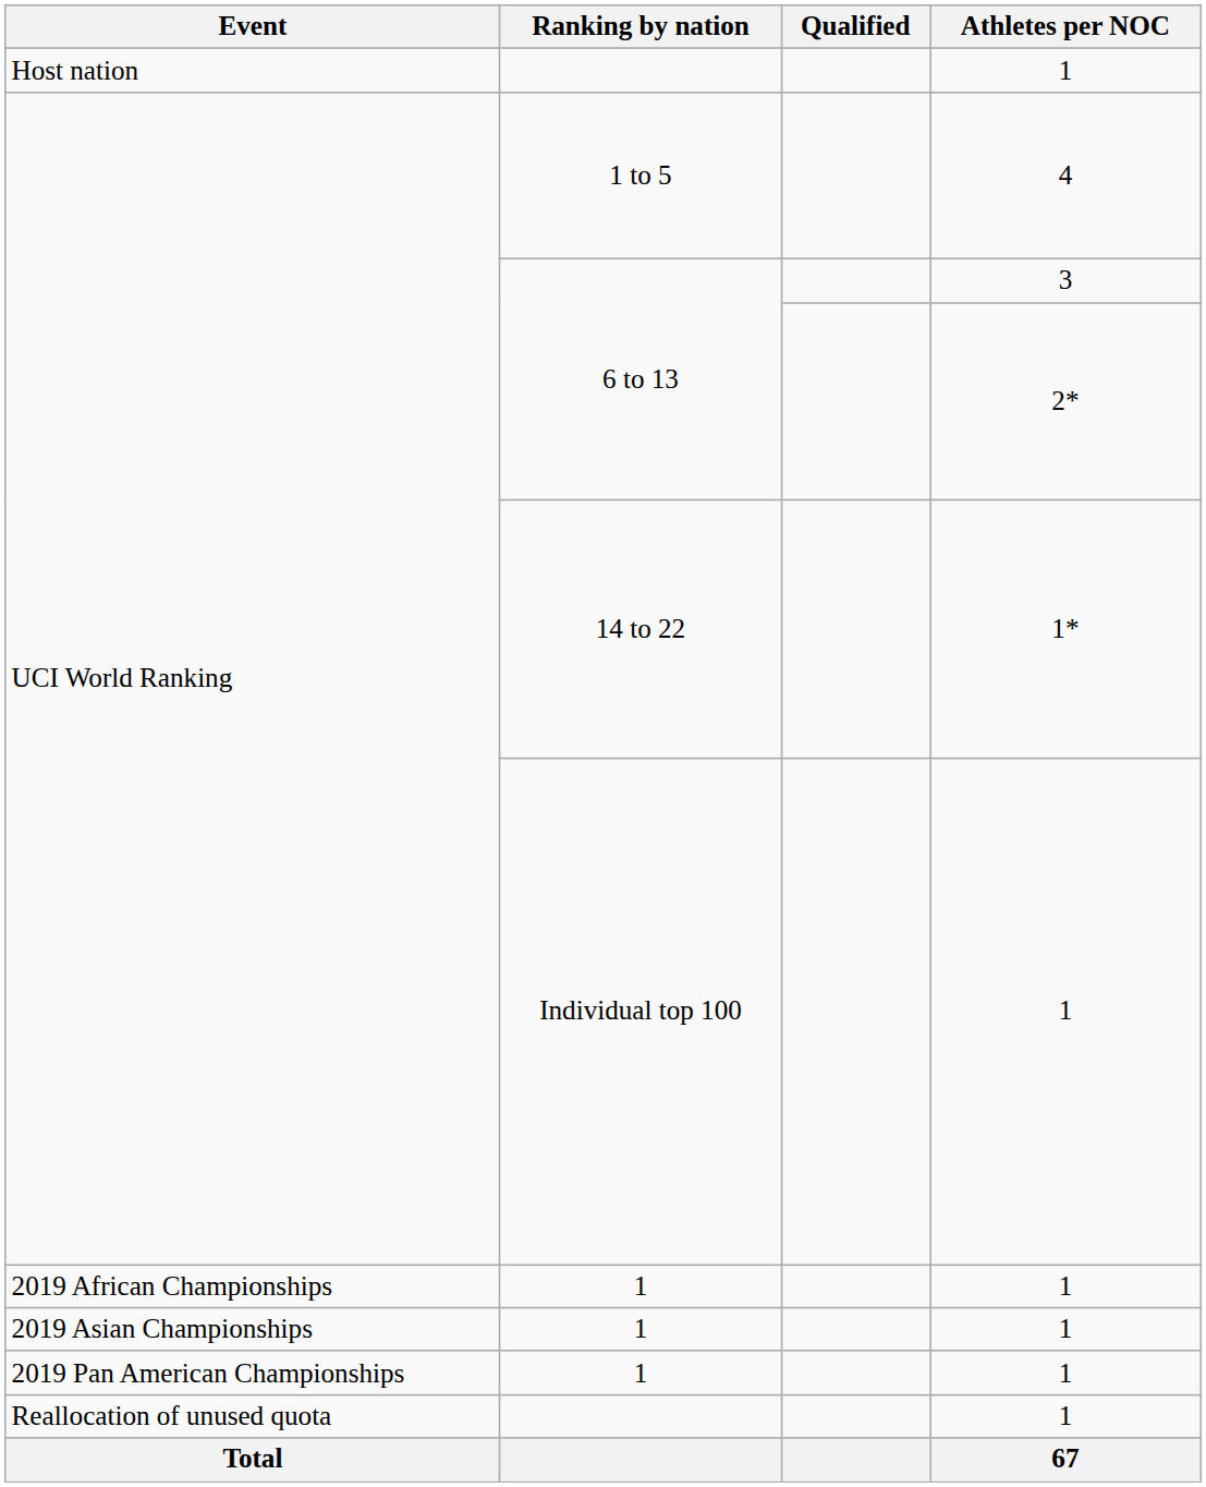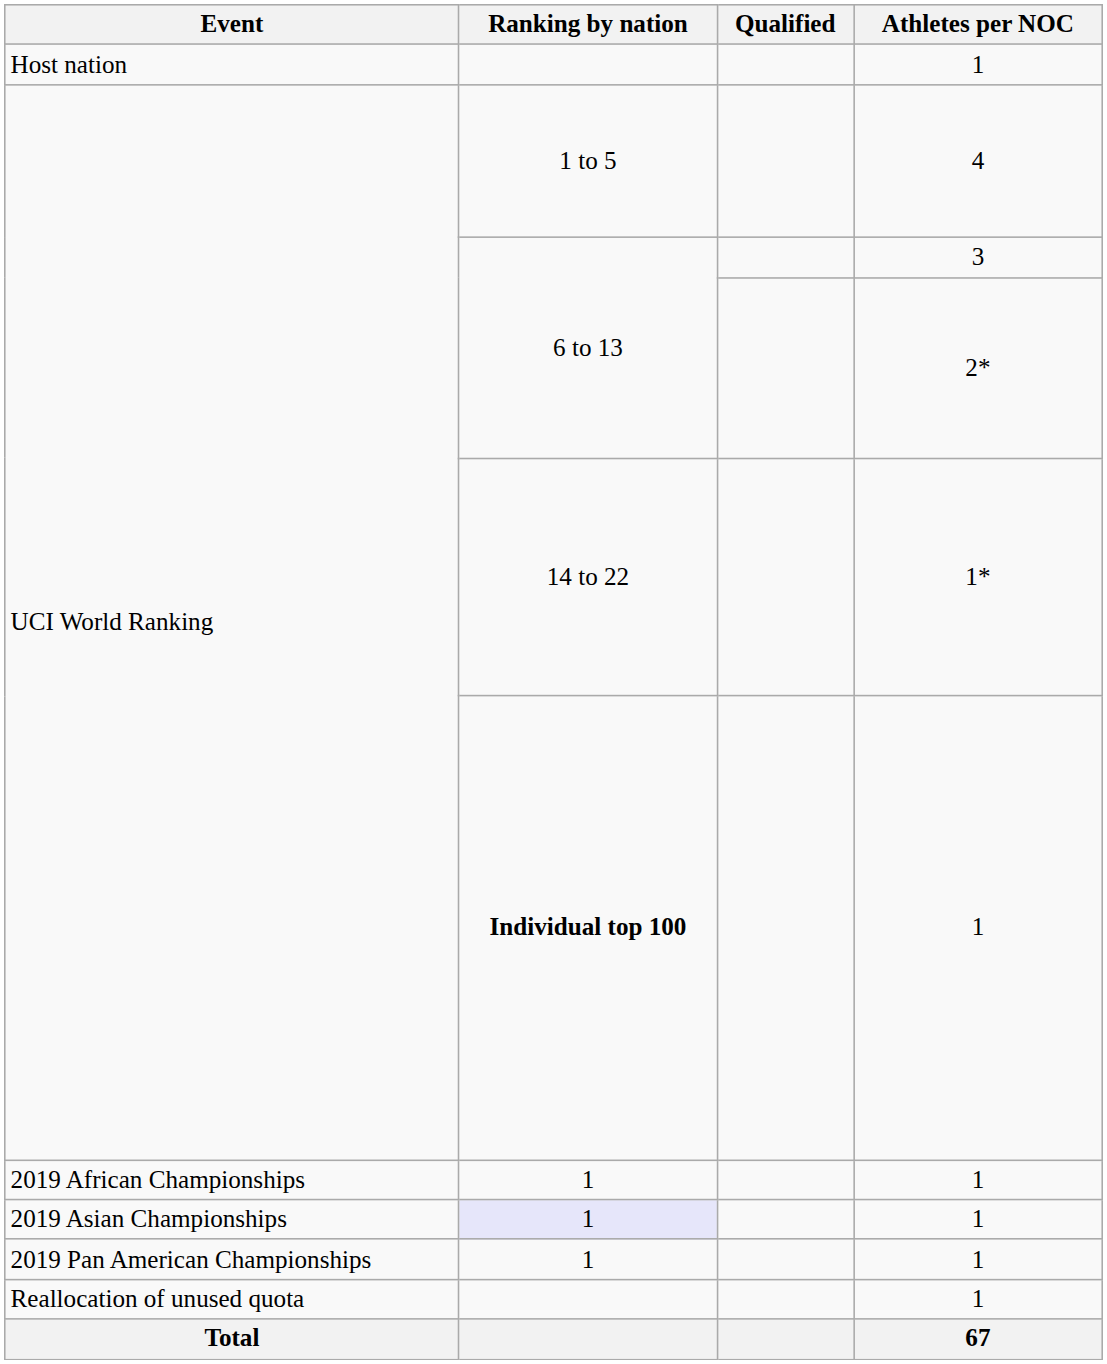UCI World Ranking / 1 | Ranking by nation: normal -> bold
2019 Asian Championships | Ranking by nation: no background -> lavender background
